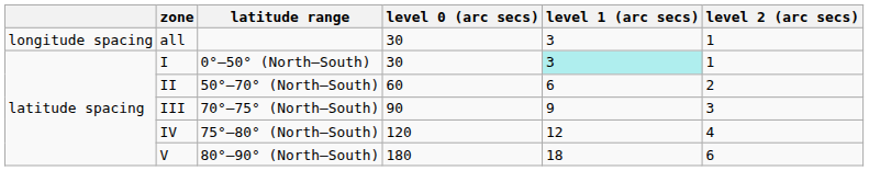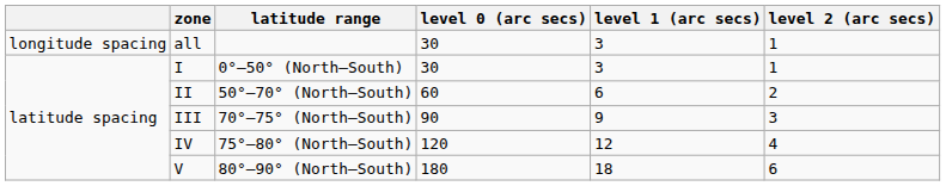I | level 1 (arc secs): paleturquoise background -> no background
